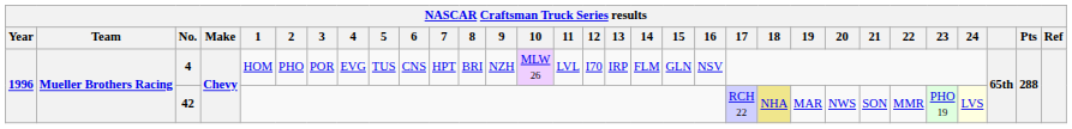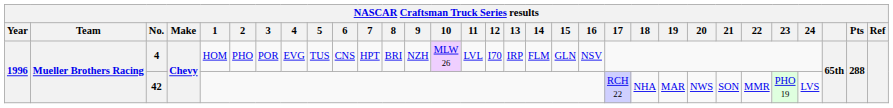42 | 18: khaki background -> no background
42 | 24: lightyellow background -> no background
